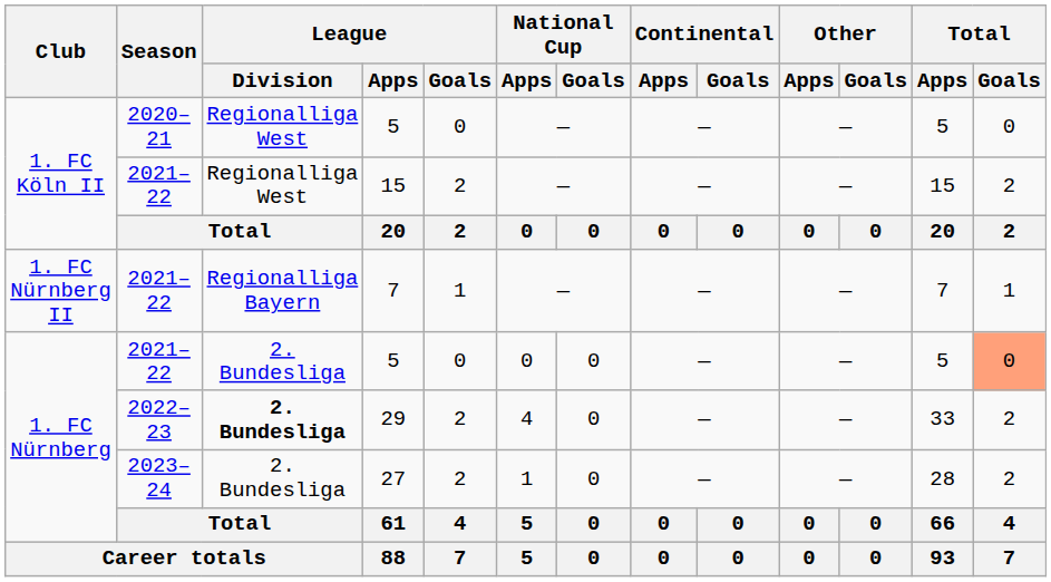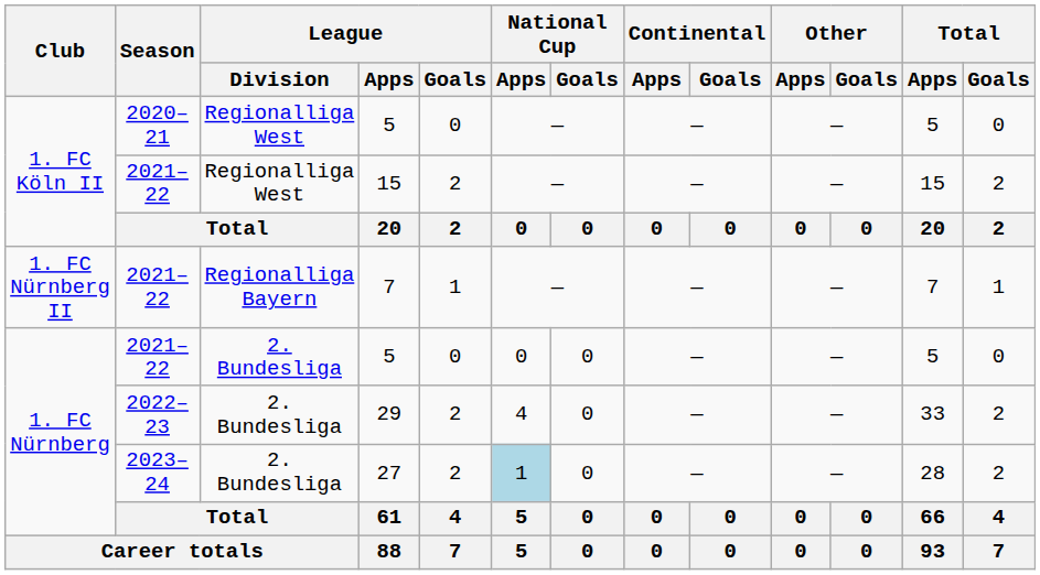2021–22 / 5 | Total / Goals: lightsalmon background -> no background
29 | League / Division: bold -> normal
27 | National Cup / Apps: no background -> lightblue background
